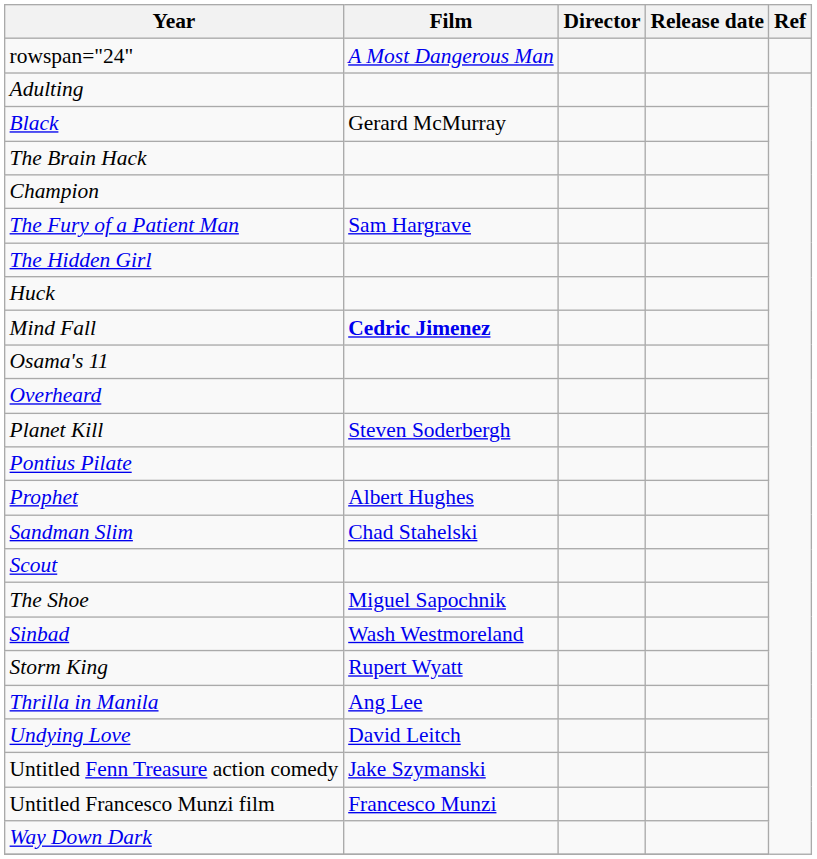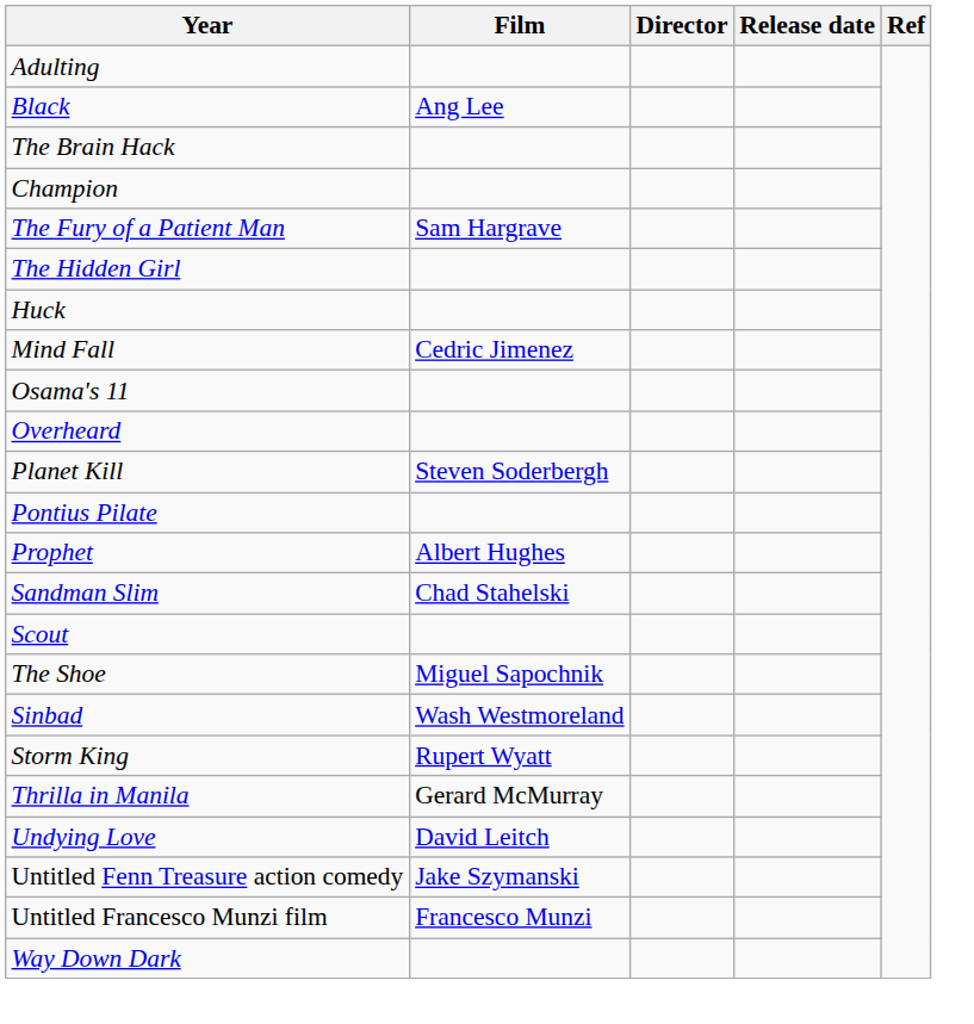- row: rowspan="24" | A Most Dangerous Man
Black | Film: Gerard McMurray -> Ang Lee
Mind Fall | Film: bold -> normal
Thrilla in Manila | Film: Ang Lee -> Gerard McMurray
